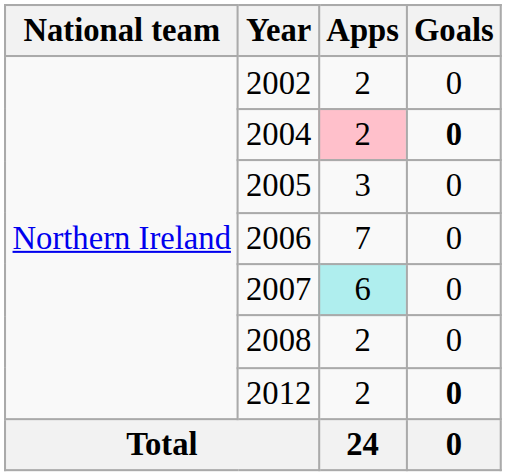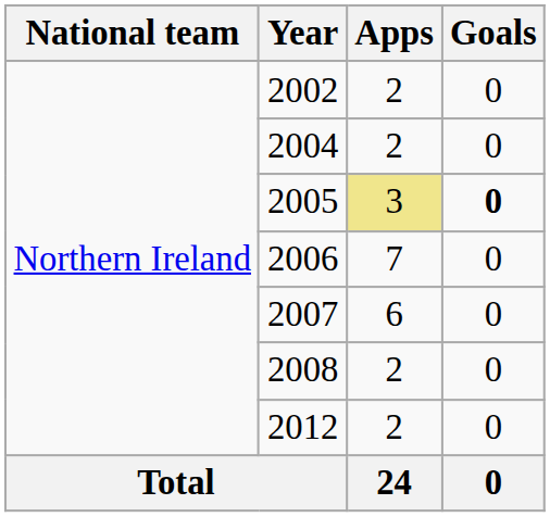2004 | Apps: pink background -> no background
2004 | Goals: bold -> normal
2005 | Apps: no background -> khaki background
2005 | Goals: normal -> bold
2007 | Apps: paleturquoise background -> no background
2012 | Goals: bold -> normal
